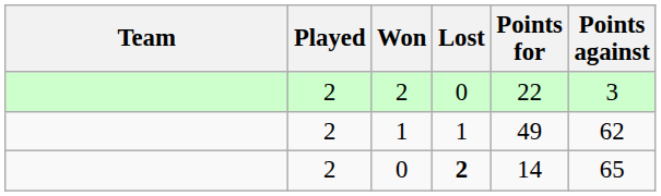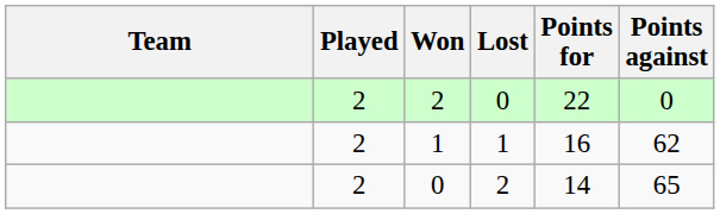row 2 | Points against: 3 -> 0
row 3 | Points for: 49 -> 16
row 4 | Lost: bold -> normal
